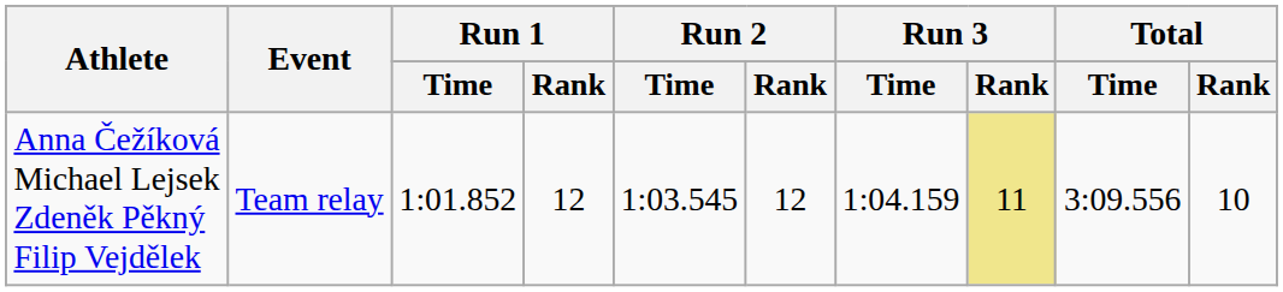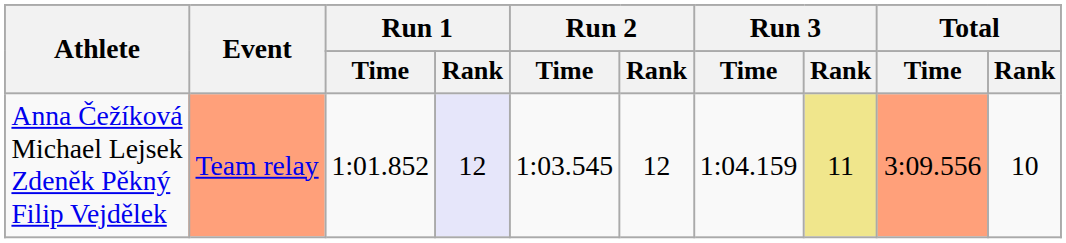Anna Čežíková Michael Lejsek Zdeněk Pěkný Filip Vejdělek | Event: no background -> lightsalmon background
Anna Čežíková Michael Lejsek Zdeněk Pěkný Filip Vejdělek | Run 1 / Rank: no background -> lavender background
Anna Čežíková Michael Lejsek Zdeněk Pěkný Filip Vejdělek | Total / Time: no background -> lightsalmon background
